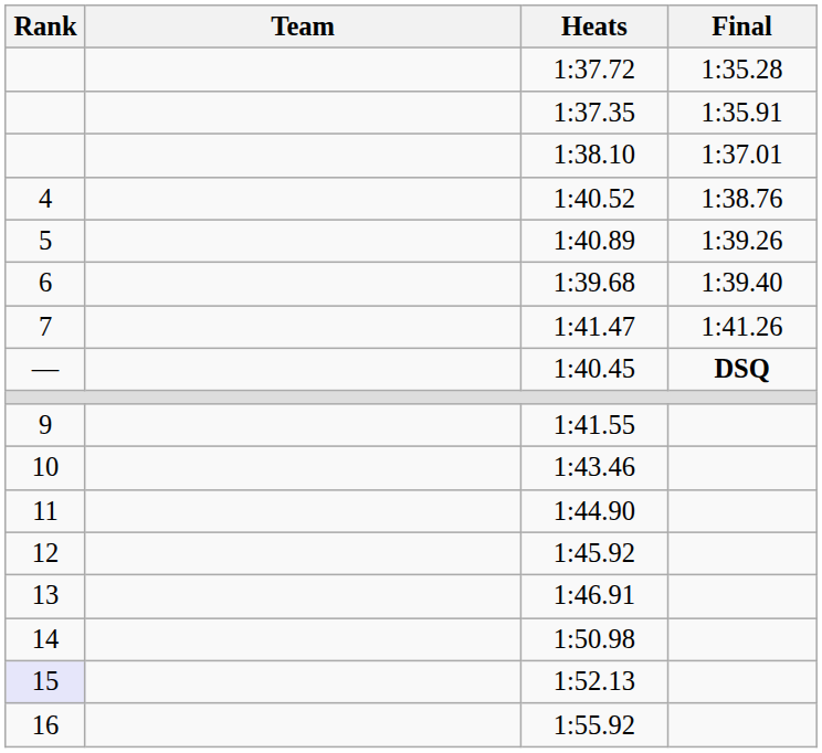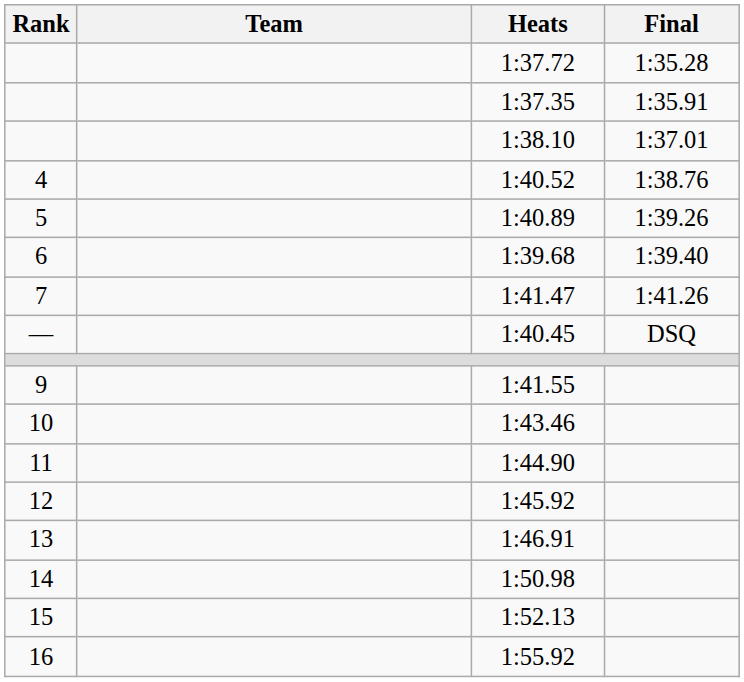1:40.45 | Final: bold -> normal
1:52.13 | Rank: lavender background -> no background
